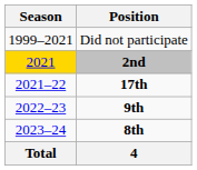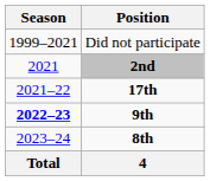2nd | Season: gold background -> no background
9th | Season: normal -> bold
